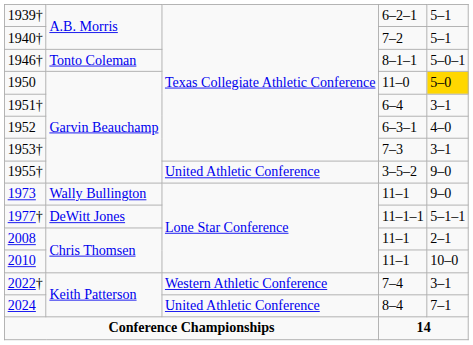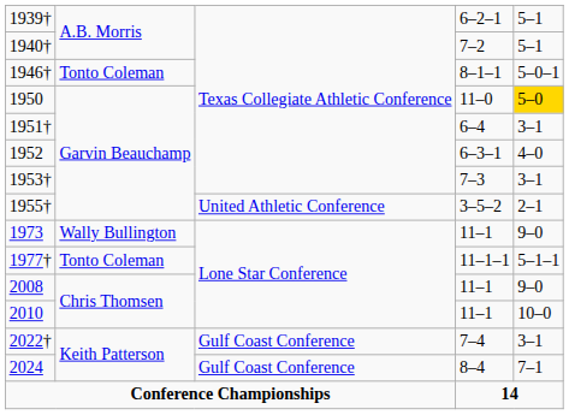1955† | column 5: 9–0 -> 2–1
1977† | column 2: DeWitt Jones -> Tonto Coleman
2008 | column 5: 2–1 -> 9–0
2022† | column 3: Western Athletic Conference -> Gulf Coast Conference
2024 | column 3: United Athletic Conference -> Gulf Coast Conference
